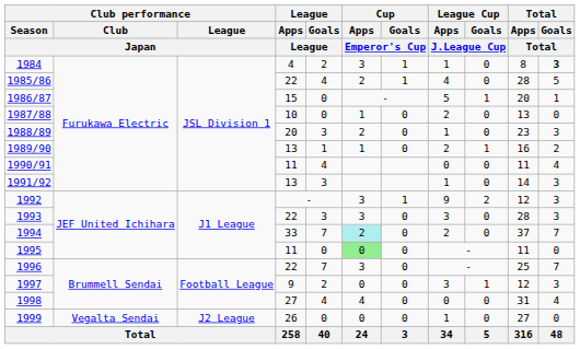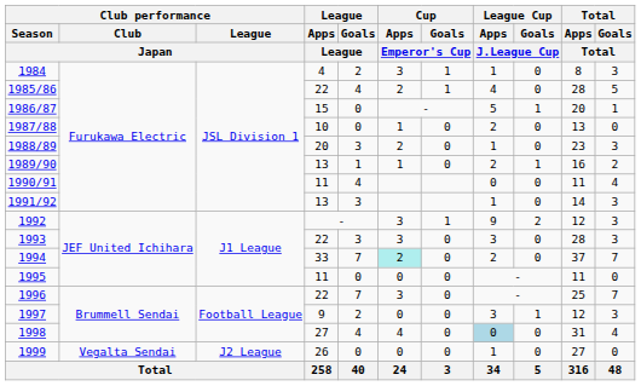1984 | Total / Goals / Total: bold -> normal
1995 | Cup / Apps / Emperor's Cup: lightgreen background -> no background
1998 | League Cup / Apps / J.League Cup: no background -> lightblue background
